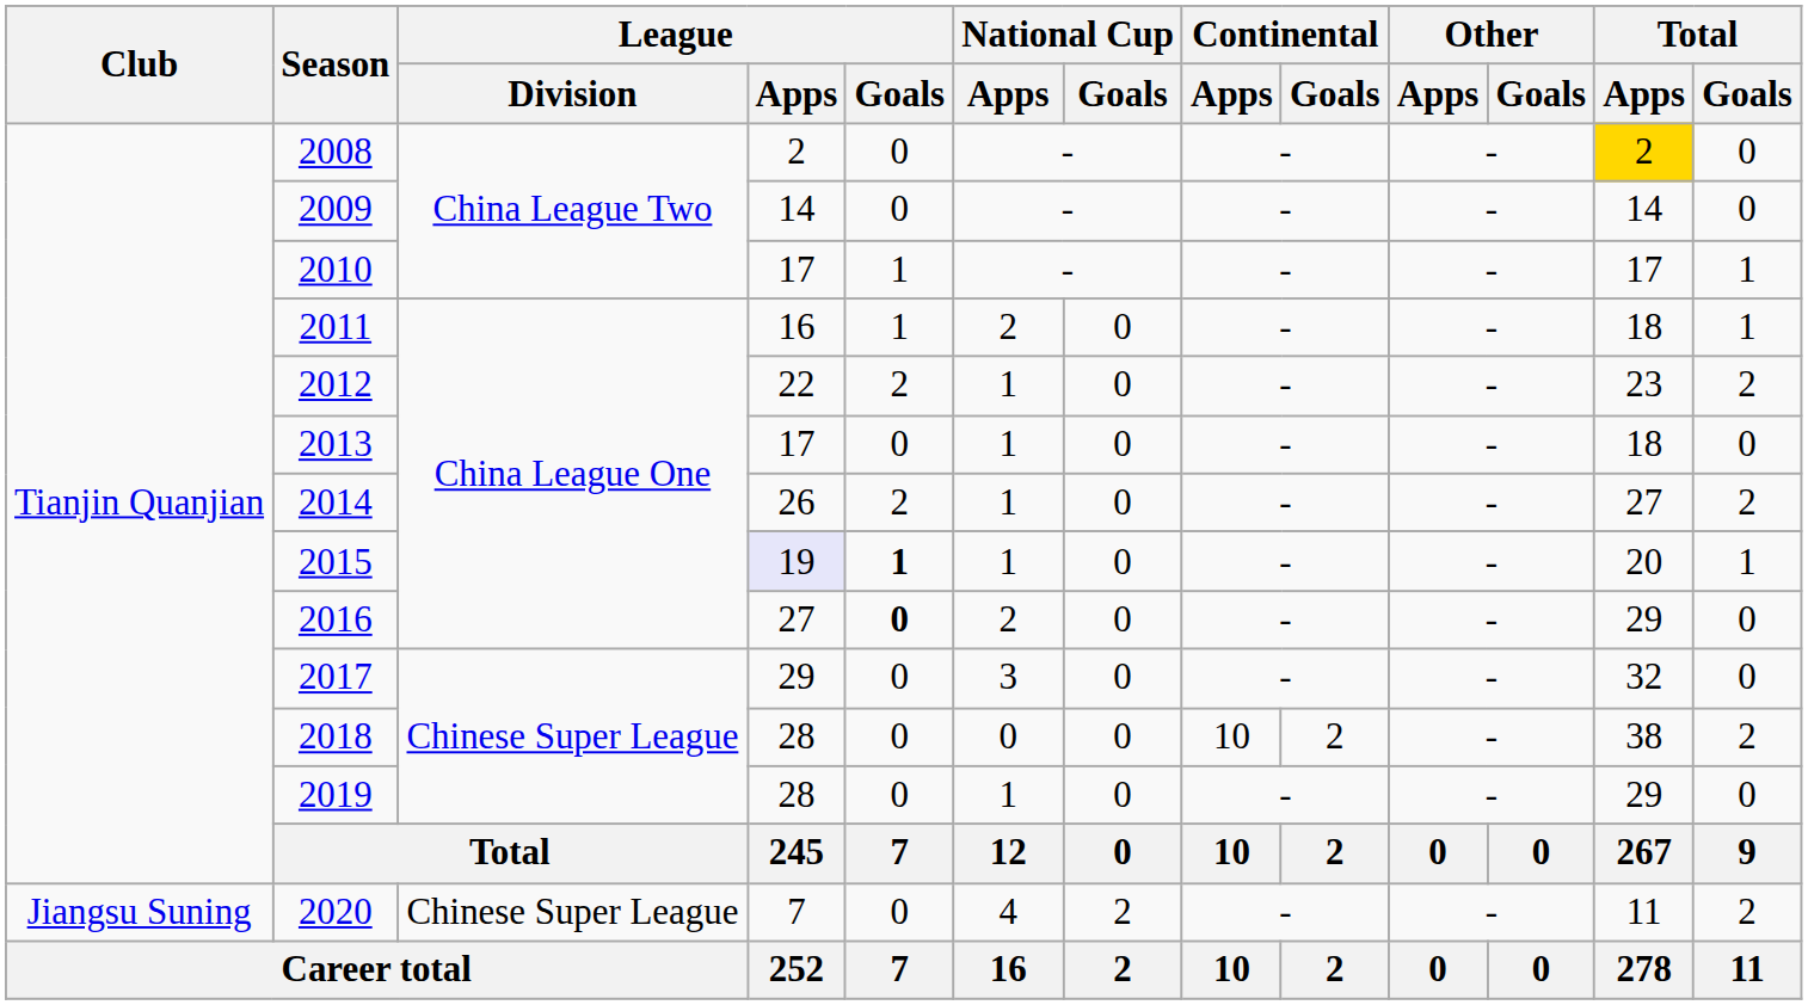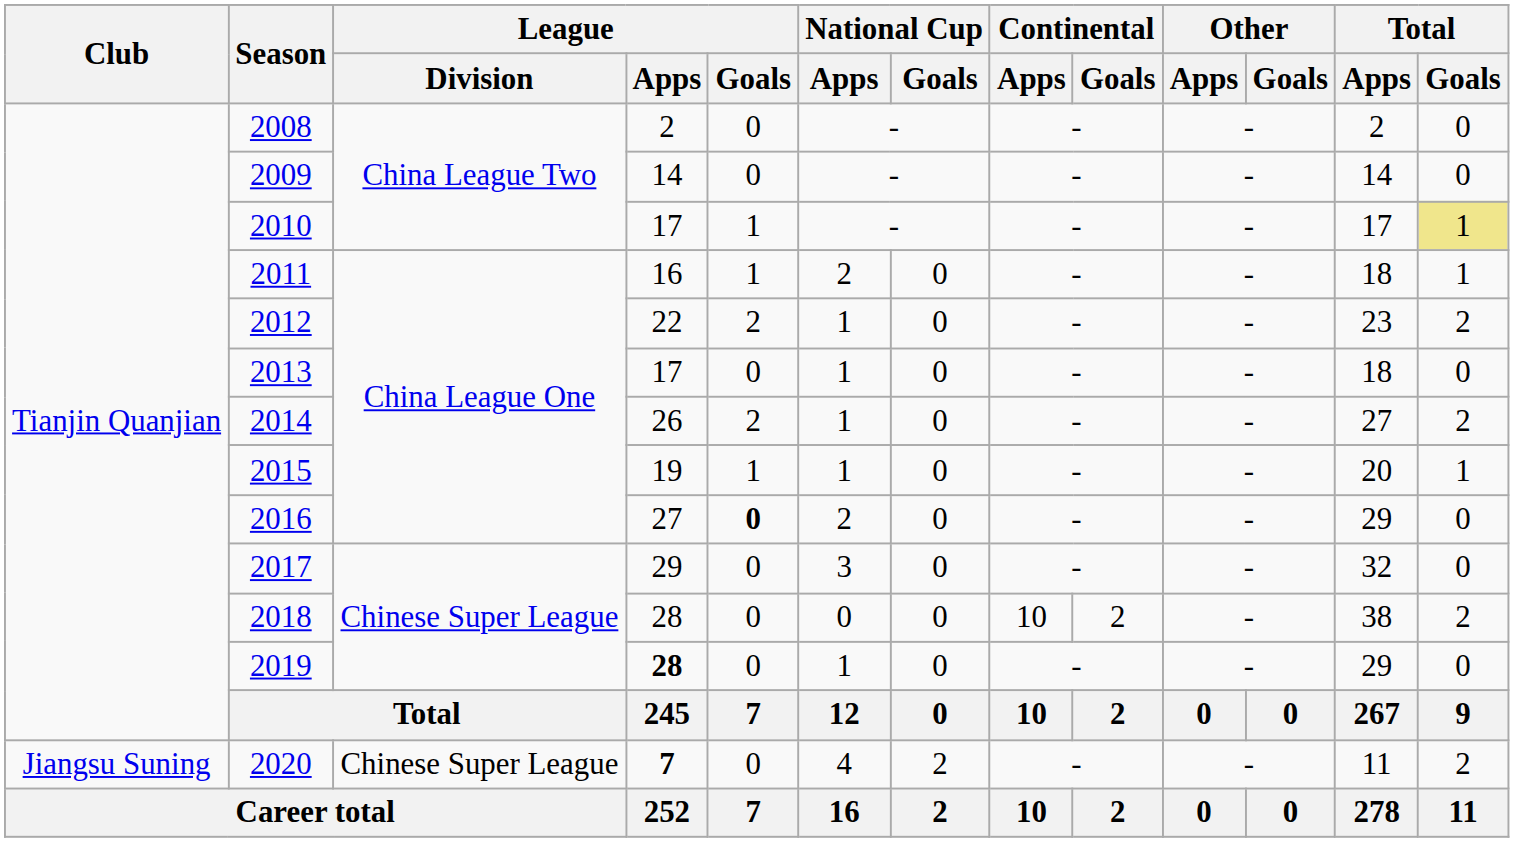2008 | Total / Apps: gold background -> no background
2010 | Total / Goals: no background -> khaki background
2015 | League / Apps: lavender background -> no background
2015 | League / Goals: bold -> normal
2019 | League / Apps: normal -> bold
2020 | League / Apps: normal -> bold
